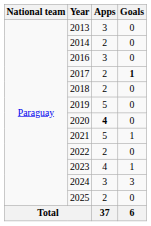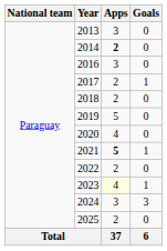2014 | Apps: normal -> bold
2017 | Goals: bold -> normal
2020 | Apps: bold -> normal
2021 | Apps: normal -> bold
2023 | Apps: no background -> lightyellow background
